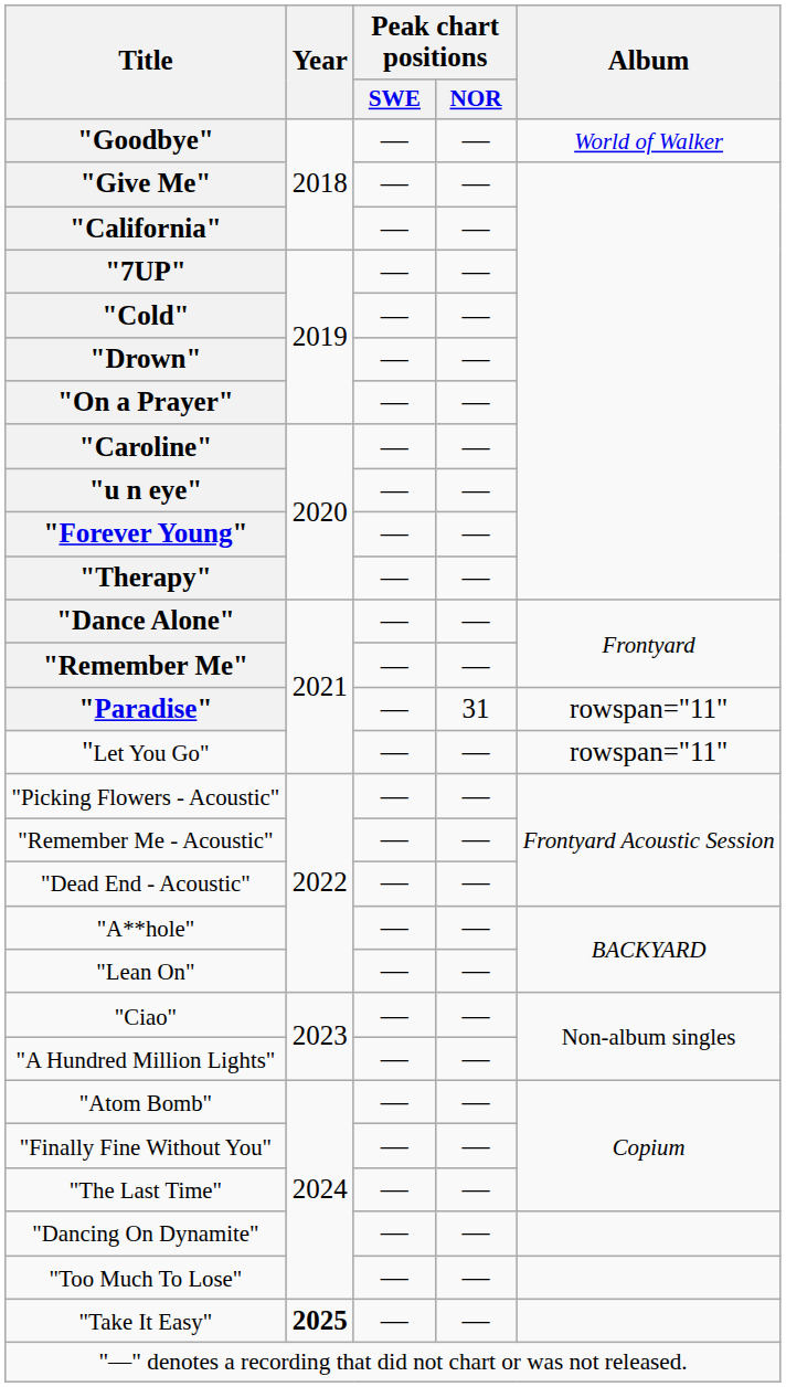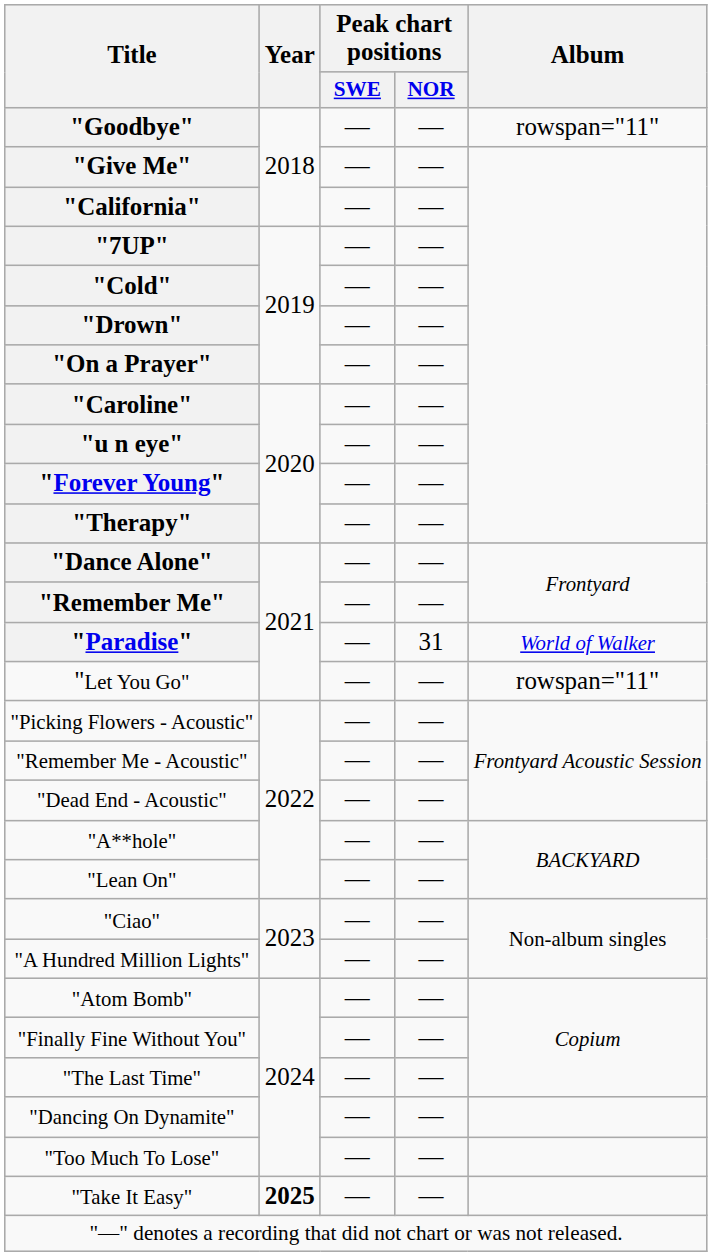"Goodbye" | Album: World of Walker -> rowspan="11"
"Paradise" | Album: rowspan="11" -> World of Walker
